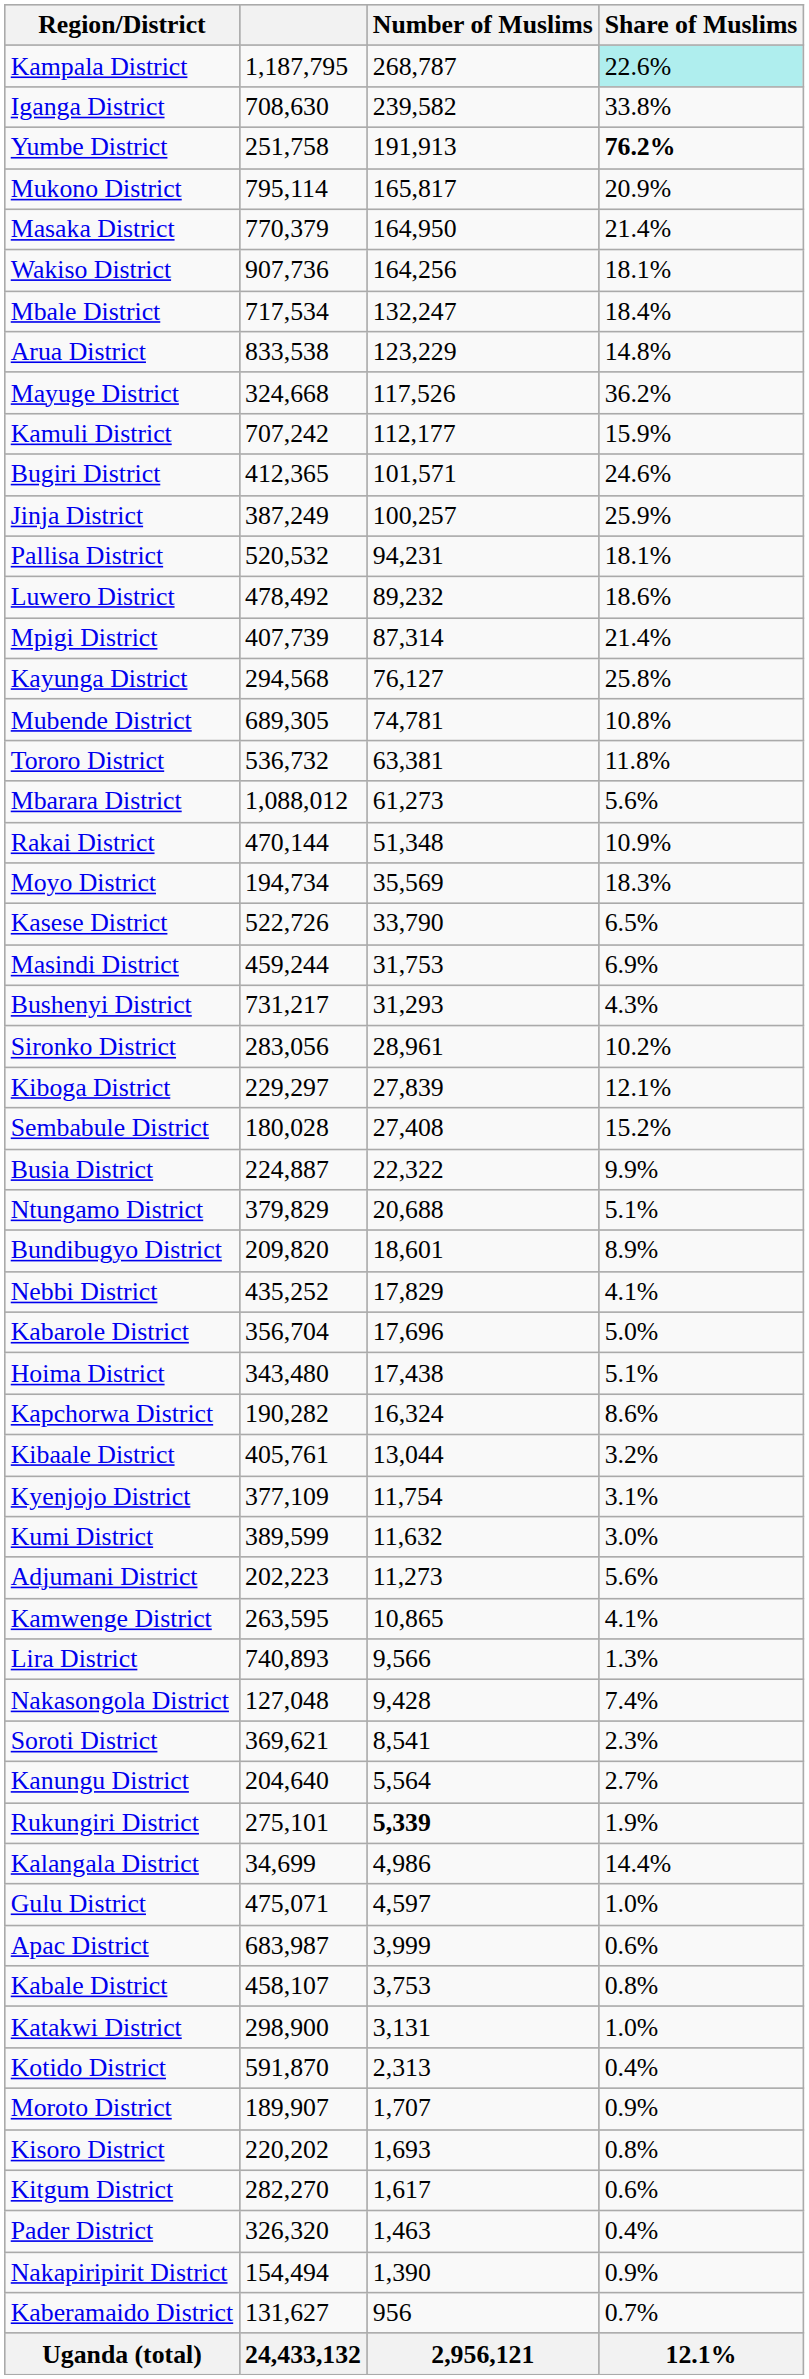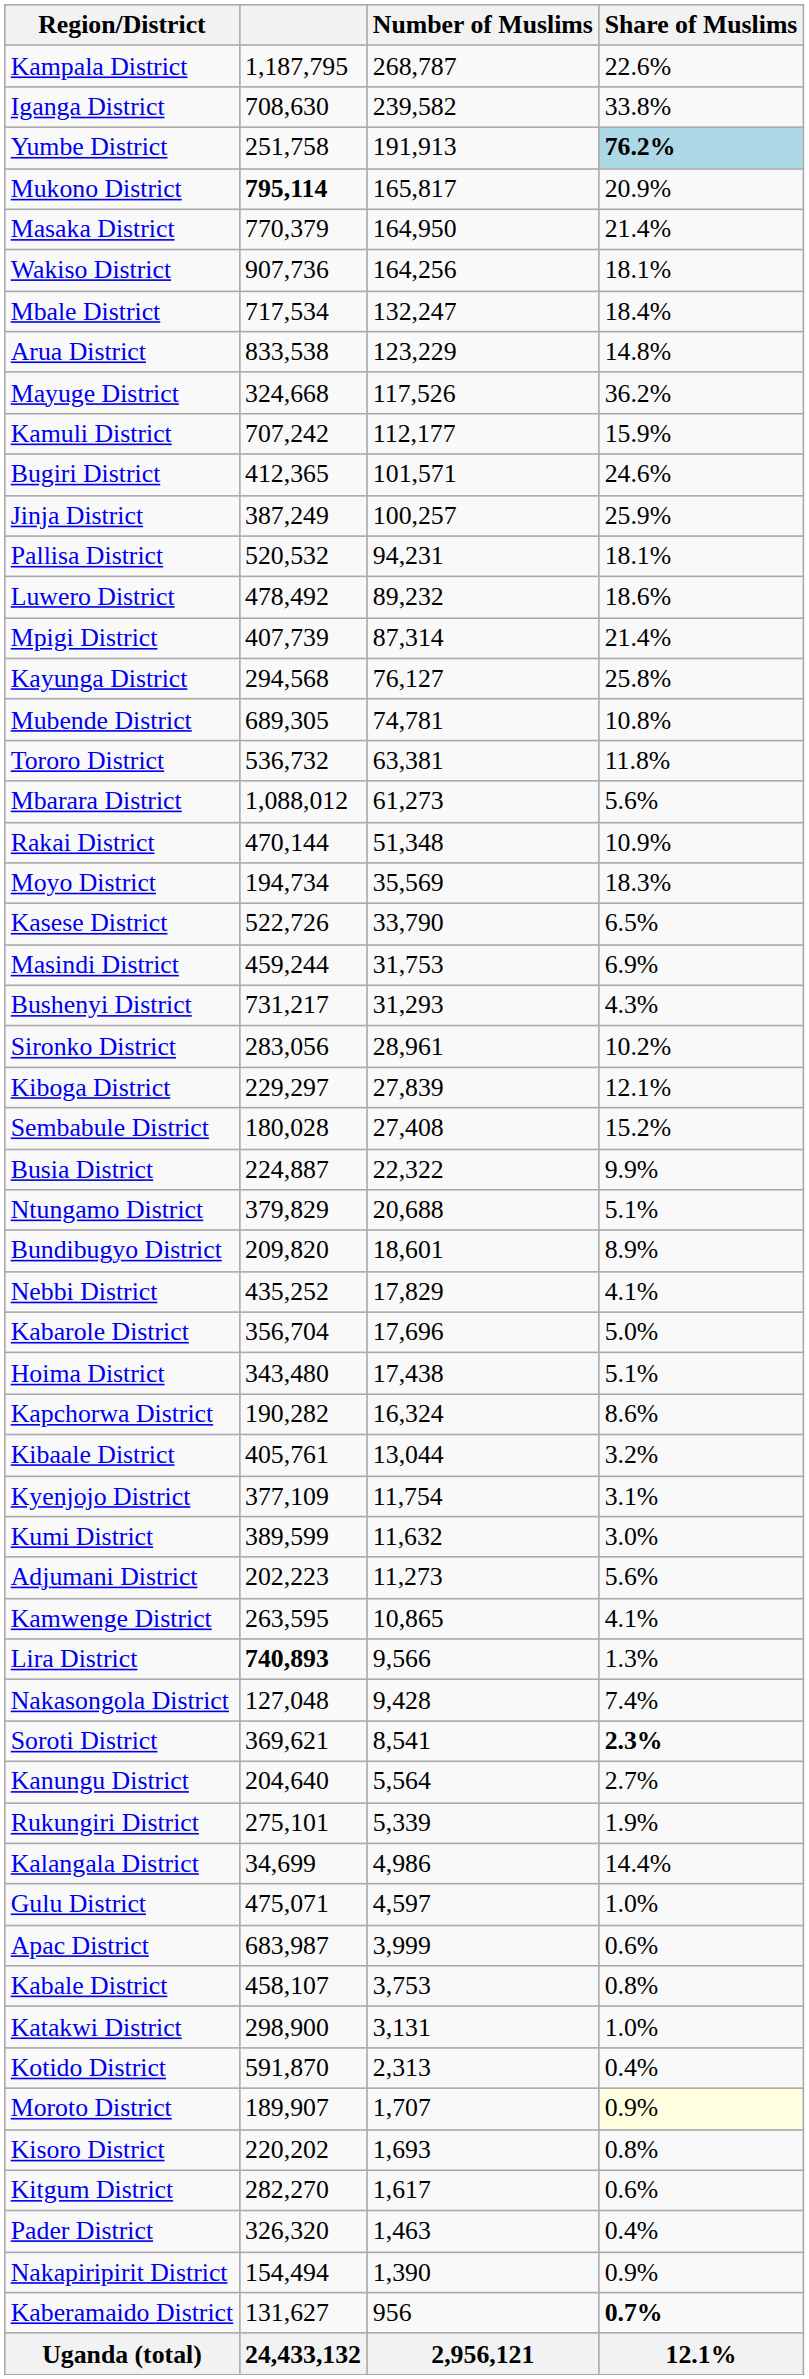Kampala District | Share of Muslims: paleturquoise background -> no background
Yumbe District | Share of Muslims: no background -> lightblue background
Mukono District | column 2: normal -> bold
Lira District | column 2: normal -> bold
Soroti District | Share of Muslims: normal -> bold
Rukungiri District | Number of Muslims: bold -> normal
Moroto District | Share of Muslims: no background -> lightyellow background
Kaberamaido District | Share of Muslims: normal -> bold
